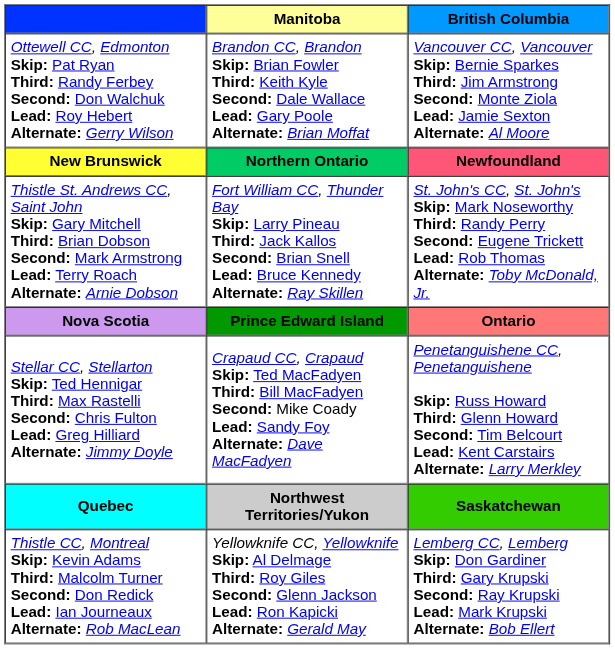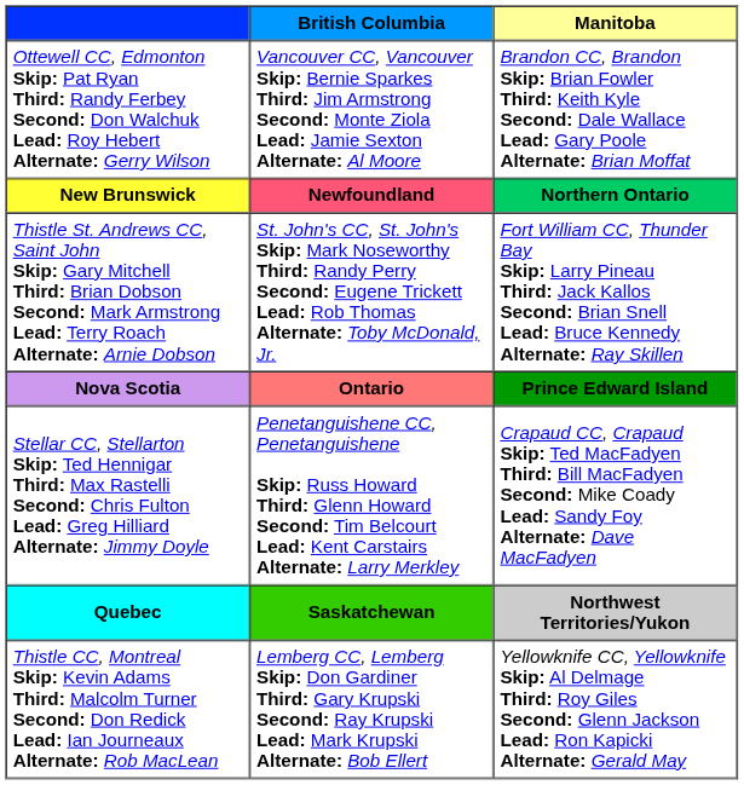columns swapped: British Columbia <-> Manitoba
